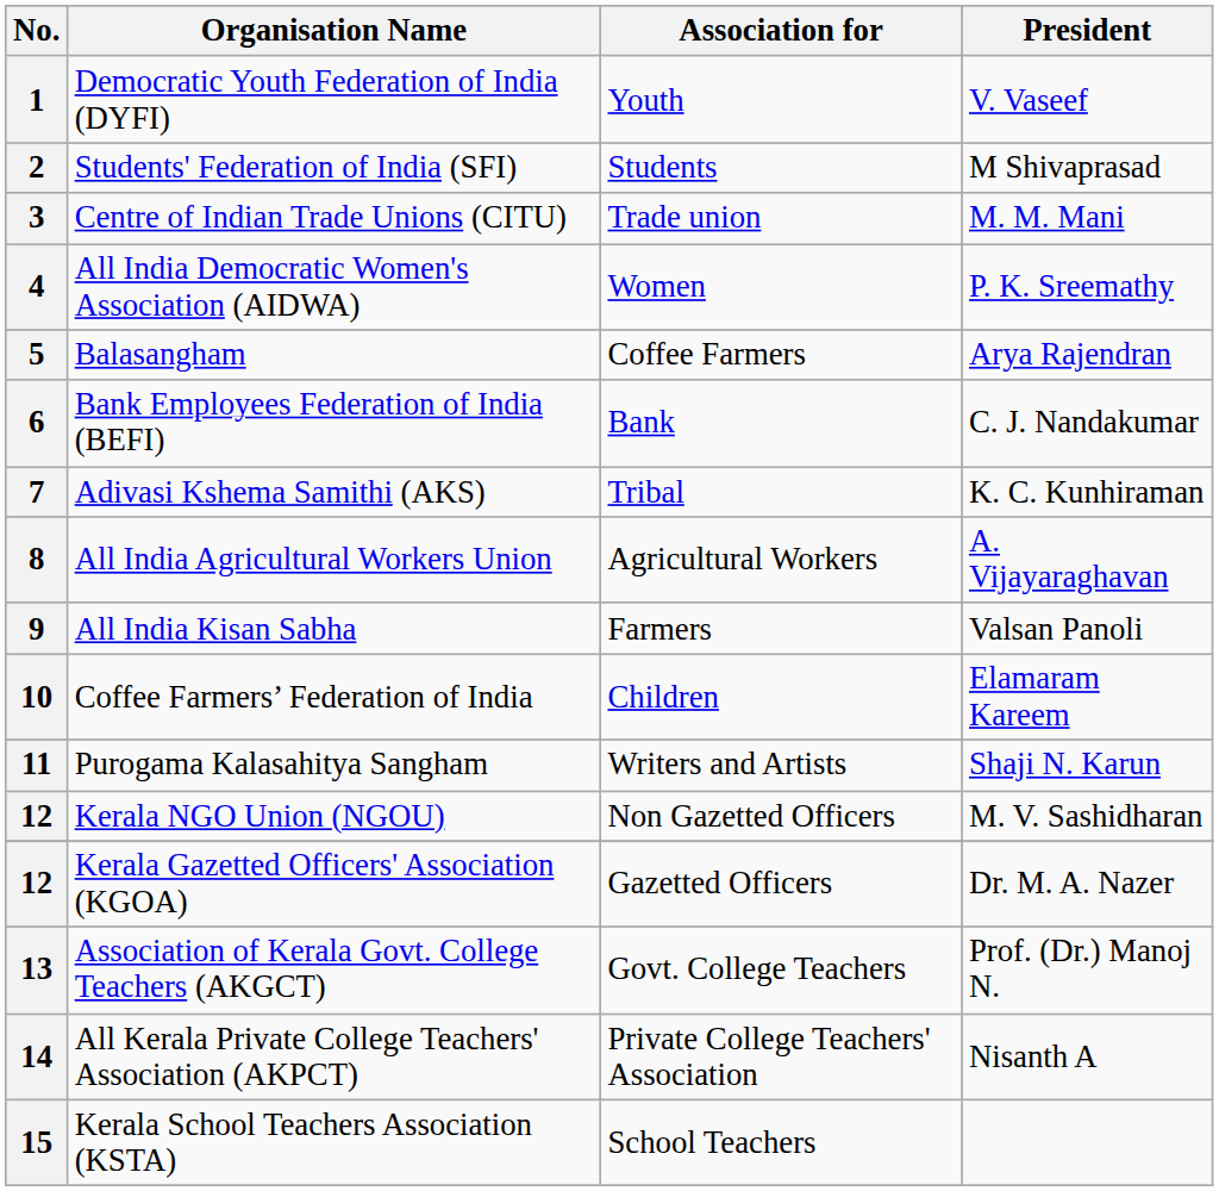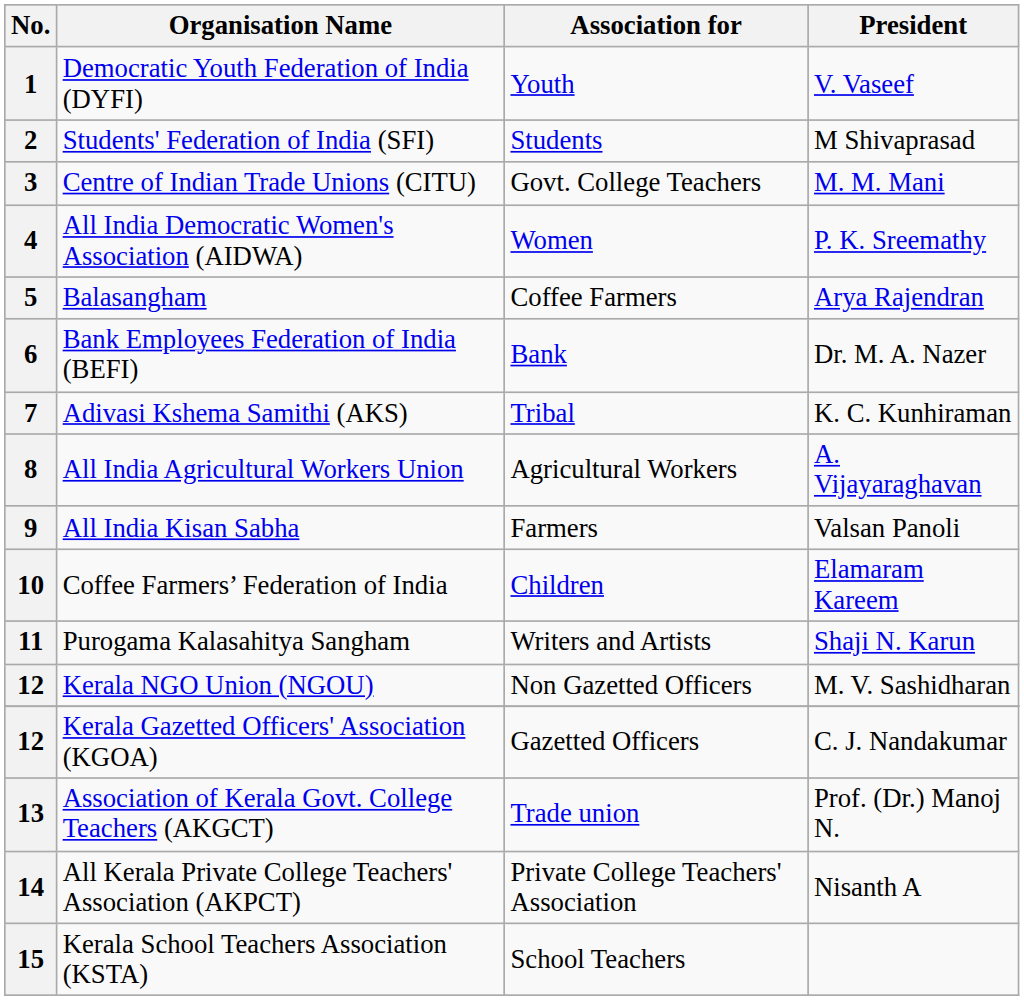3 | Association for: Trade union -> Govt. College Teachers
6 | President: C. J. Nandakumar -> Dr. M. A. Nazer
12 / Kerala Gazetted Officers' Association (KGOA) | President: Dr. M. A. Nazer -> C. J. Nandakumar
13 | Association for: Govt. College Teachers -> Trade union
